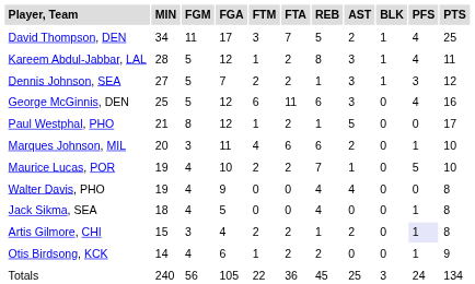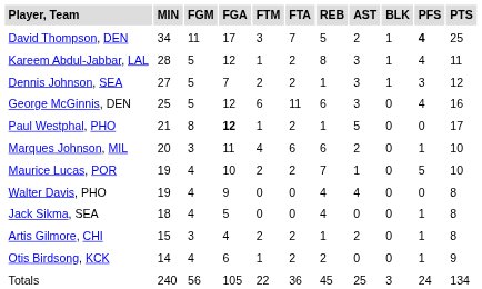David Thompson, DEN | PFS: normal -> bold
Paul Westphal, PHO | FGA: normal -> bold
Artis Gilmore, CHI | PFS: lavender background -> no background
